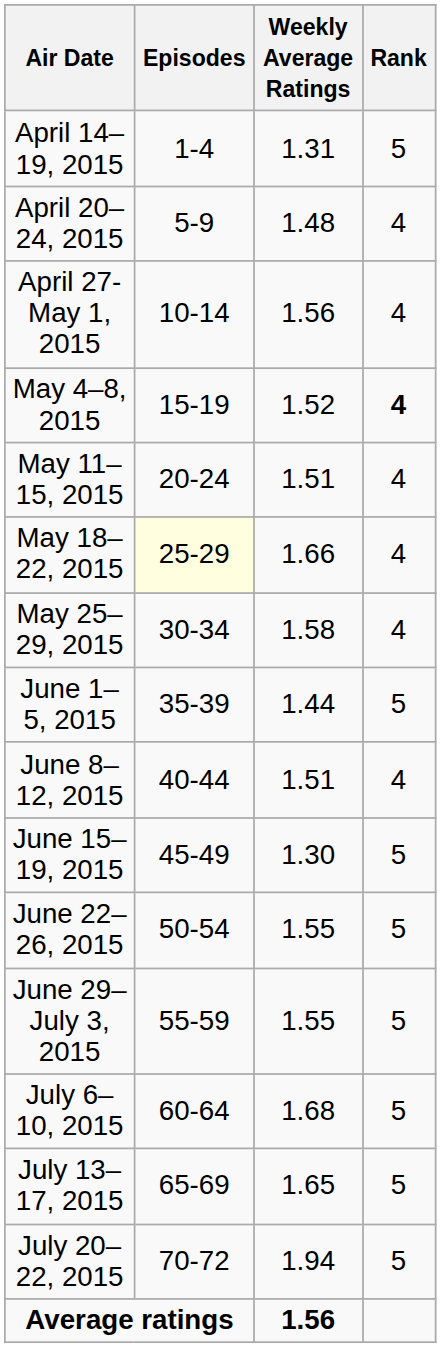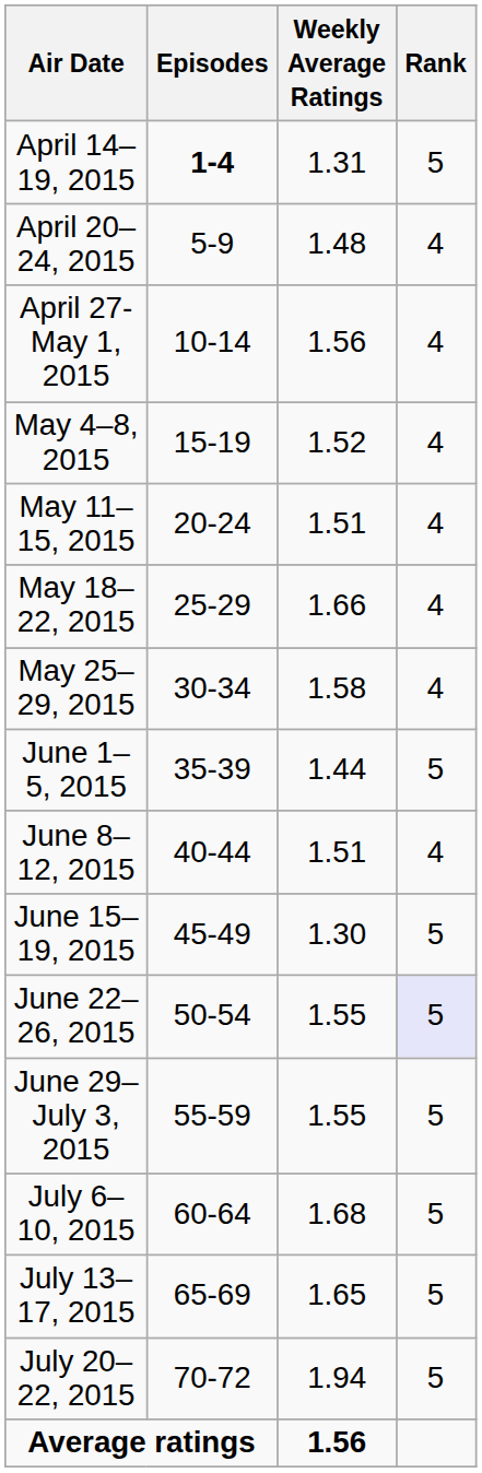April 14–19, 2015 | Episodes: normal -> bold
May 4–8, 2015 | Rank: bold -> normal
May 18–22, 2015 | Episodes: lightyellow background -> no background
June 22–26, 2015 | Rank: no background -> lavender background
